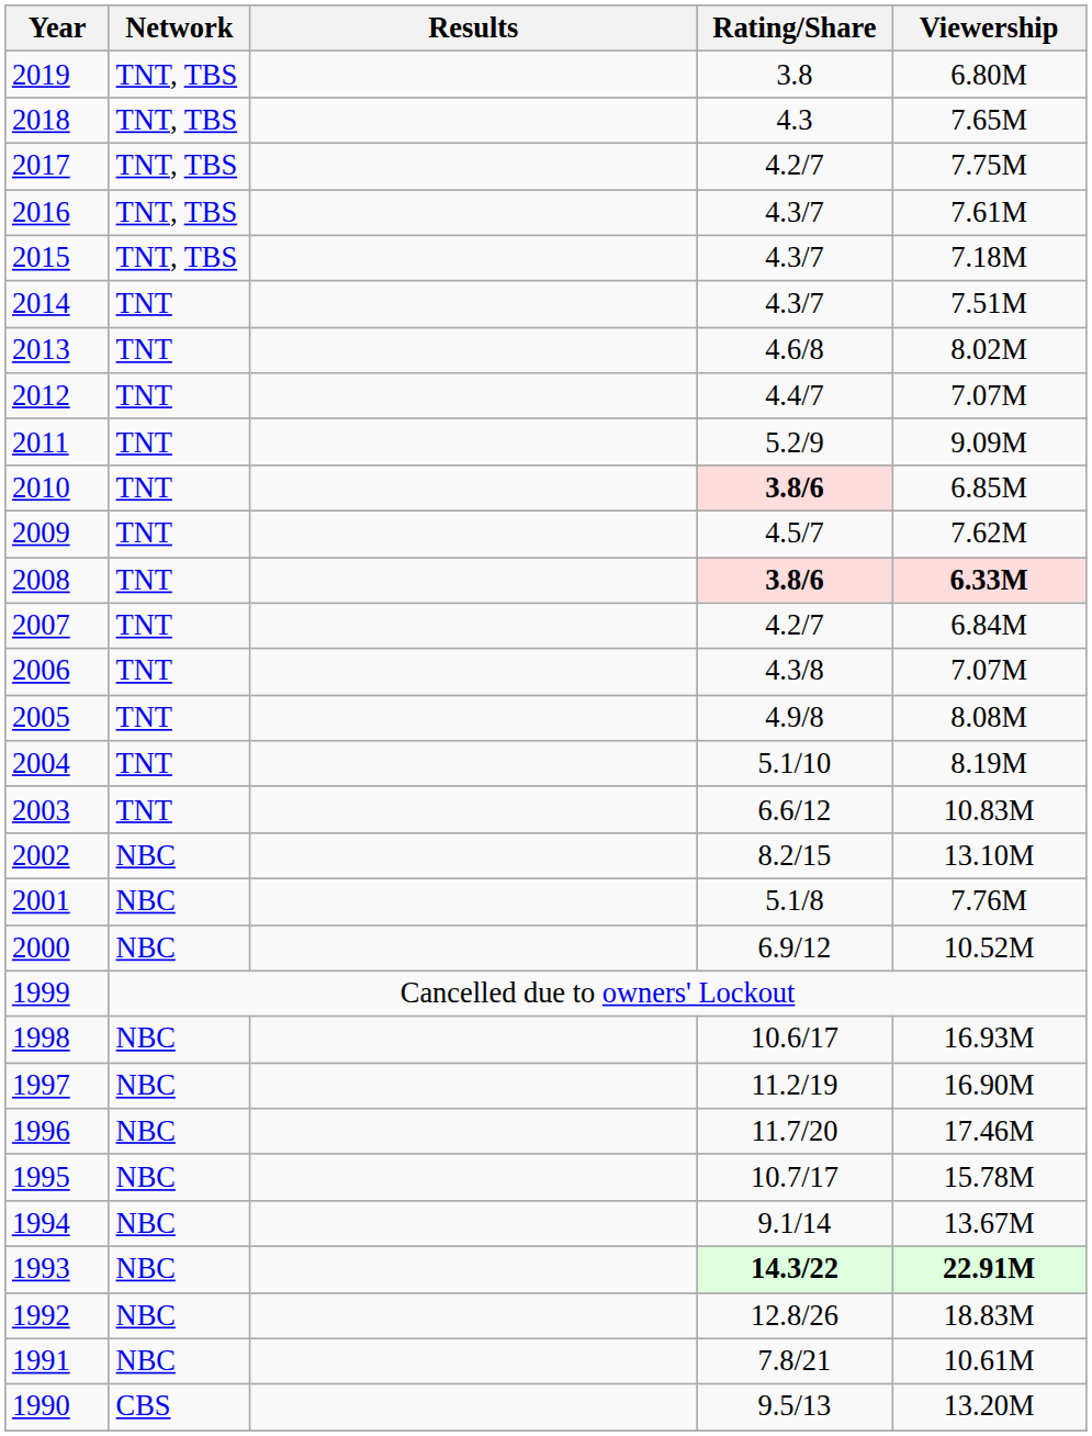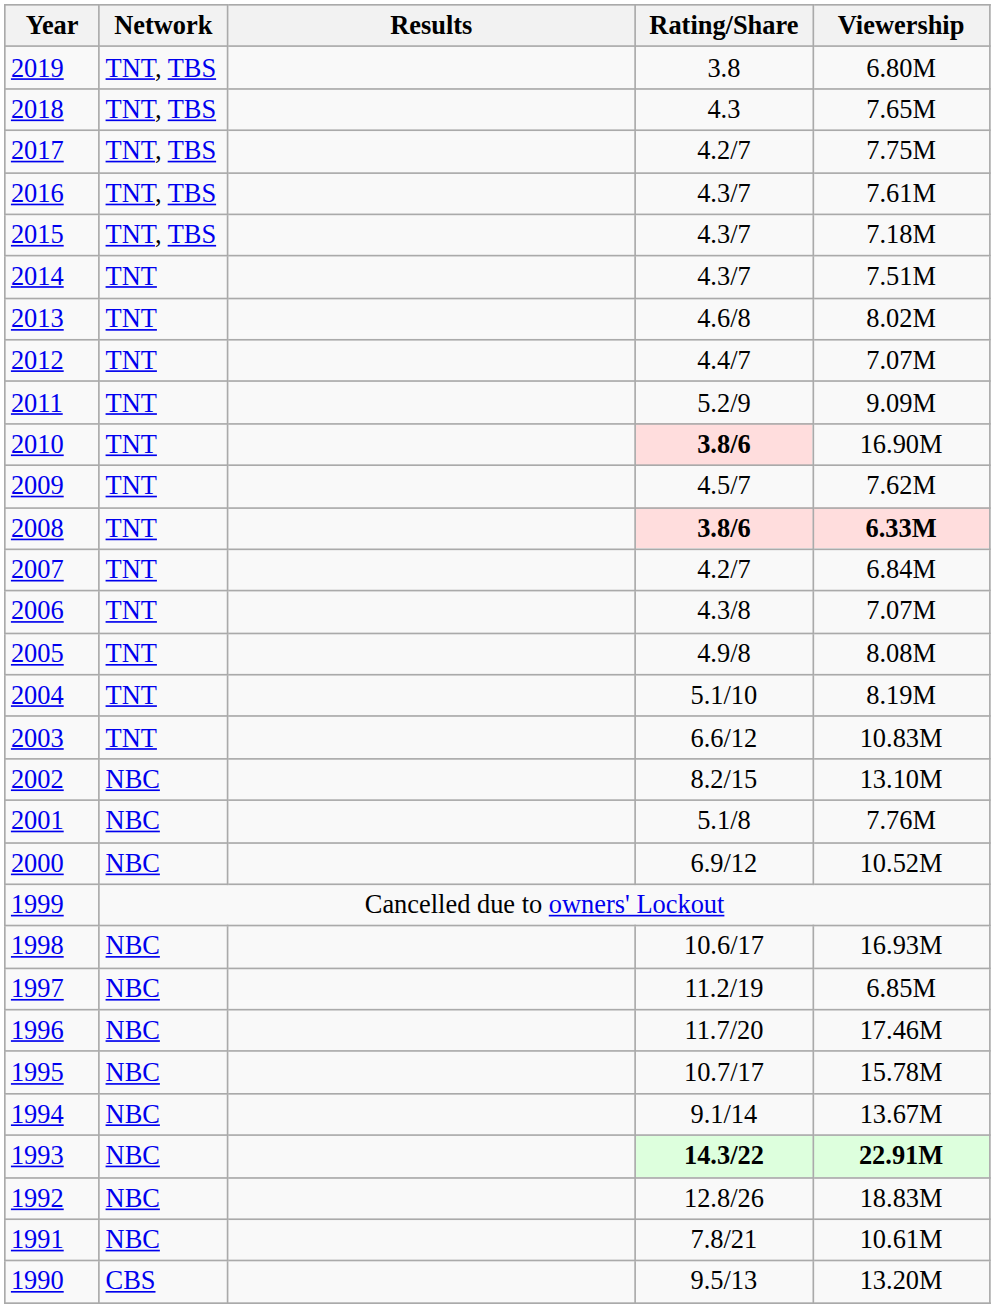2010 | Viewership: 6.85M -> 16.90M
1997 | Viewership: 16.90M -> 6.85M
